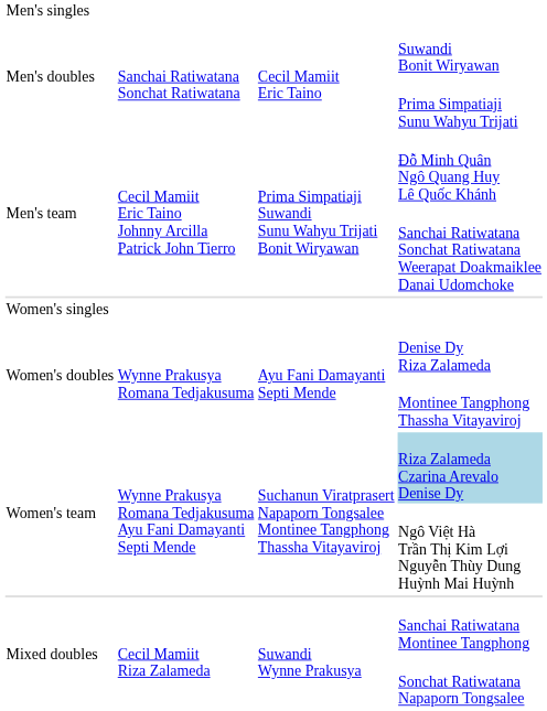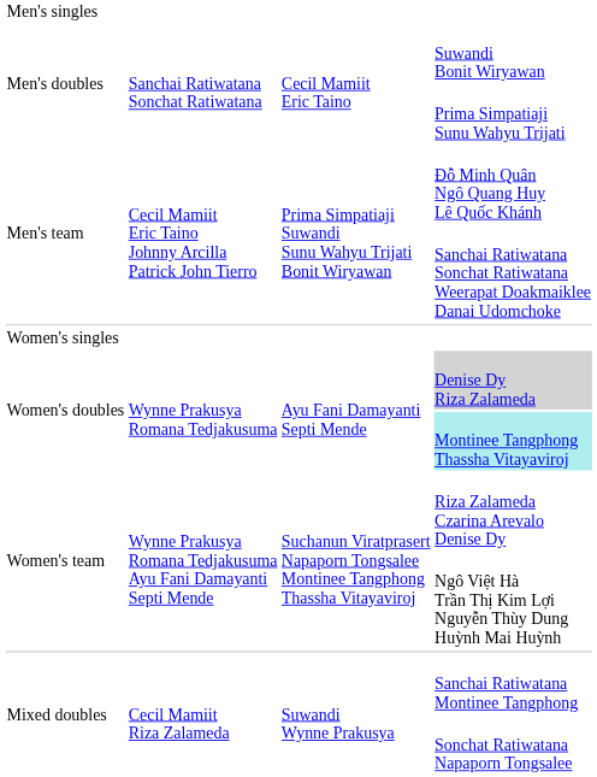Denise Dy Riza Zalameda | column 4: no background -> lightgrey background
Montinee Tangphong Thassha Vitayaviroj | column 4: no background -> paleturquoise background
Riza Zalameda Czarina Arevalo Denise Dy | column 4: lightblue background -> no background
